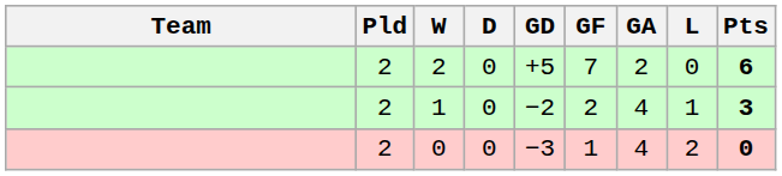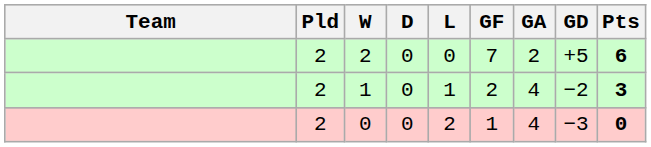columns swapped: L <-> GD
